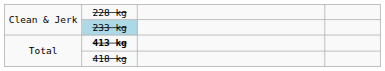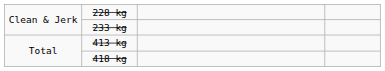233 kg | column 2: lightblue background -> no background
413 kg | column 2: bold -> normal
